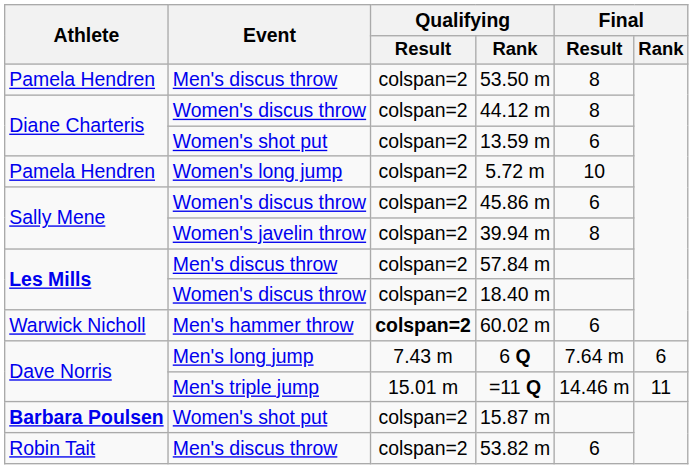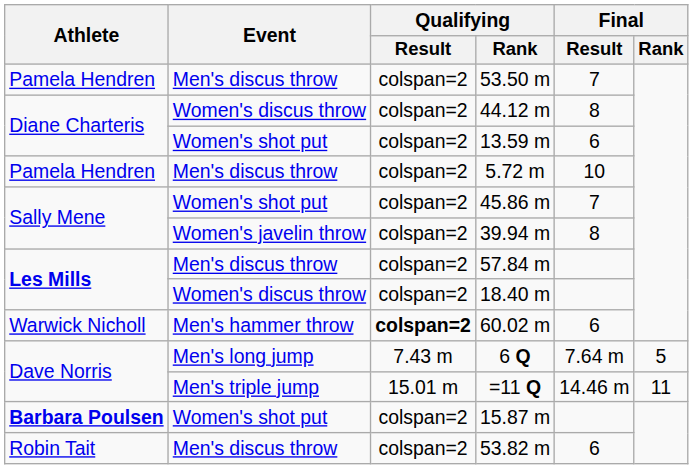53.50 m | Final / Result: 8 -> 7
5.72 m | Event: Women's long jump -> Men's discus throw
45.86 m | Event: Women's discus throw -> Women's shot put
45.86 m | Final / Result: 6 -> 7
6 Q | Final / Rank: 6 -> 5
